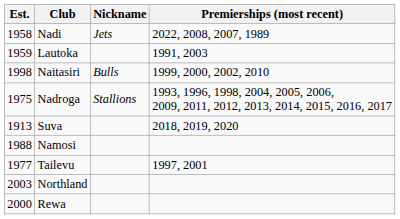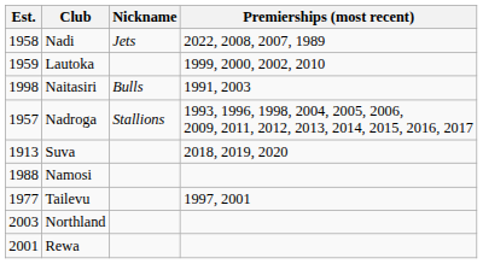Lautoka | Premierships (most recent): 1991, 2003 -> 1999, 2000, 2002, 2010
Naitasiri | Premierships (most recent): 1999, 2000, 2002, 2010 -> 1991, 2003
Nadroga | Est.: 1975 -> 1957
Rewa | Est.: 2000 -> 2001
